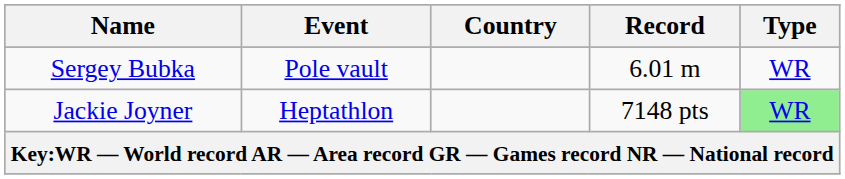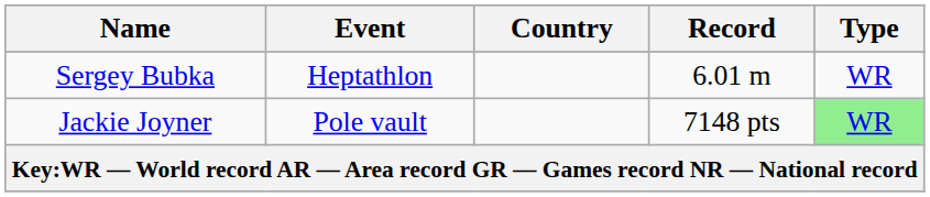Sergey Bubka | Event: Pole vault -> Heptathlon
Jackie Joyner | Event: Heptathlon -> Pole vault
